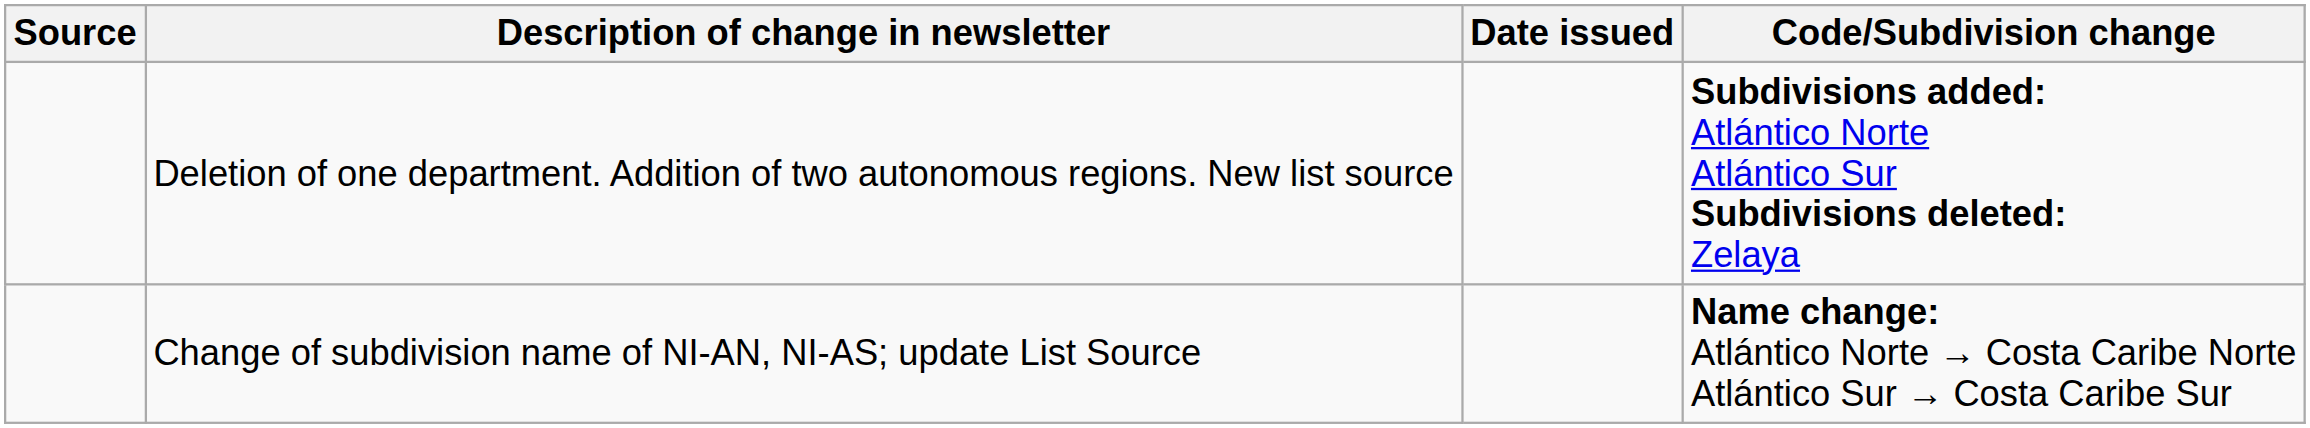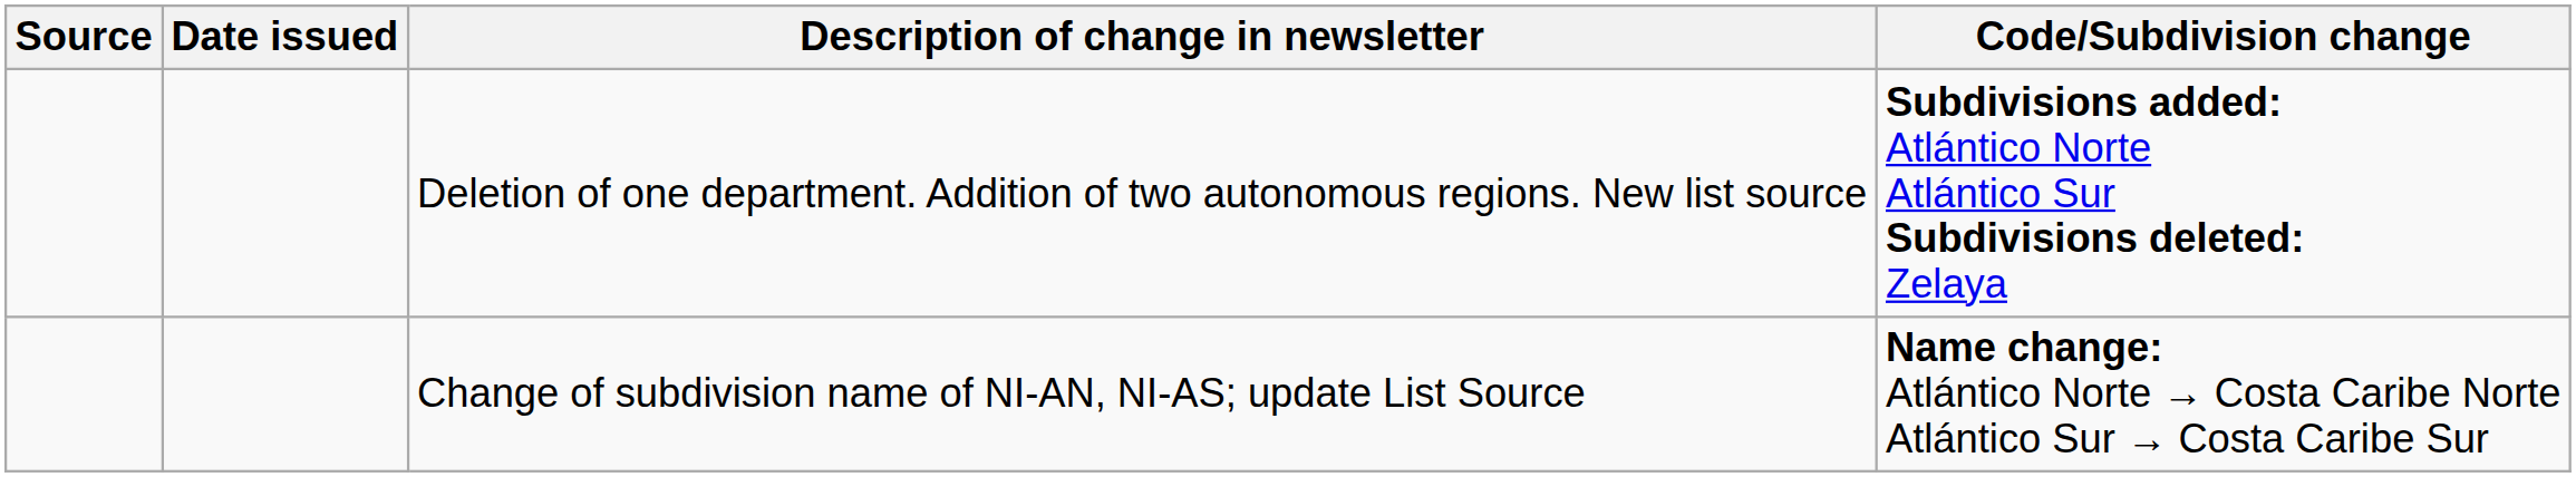columns swapped: Date issued <-> Description of change in newsletter
